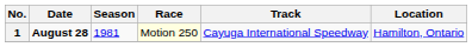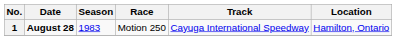1 | Season: 1981 -> 1983
1 | Race: lightyellow background -> no background
